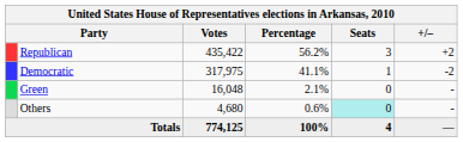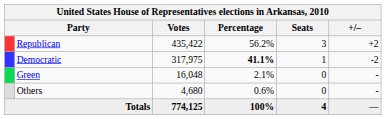Democratic | Percentage: normal -> bold
Others | Seats: paleturquoise background -> no background
